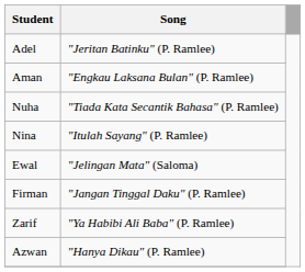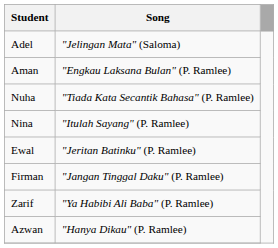Adel | Song: "Jeritan Batinku" (P. Ramlee) -> "Jelingan Mata" (Saloma)
Ewal | Song: "Jelingan Mata" (Saloma) -> "Jeritan Batinku" (P. Ramlee)
